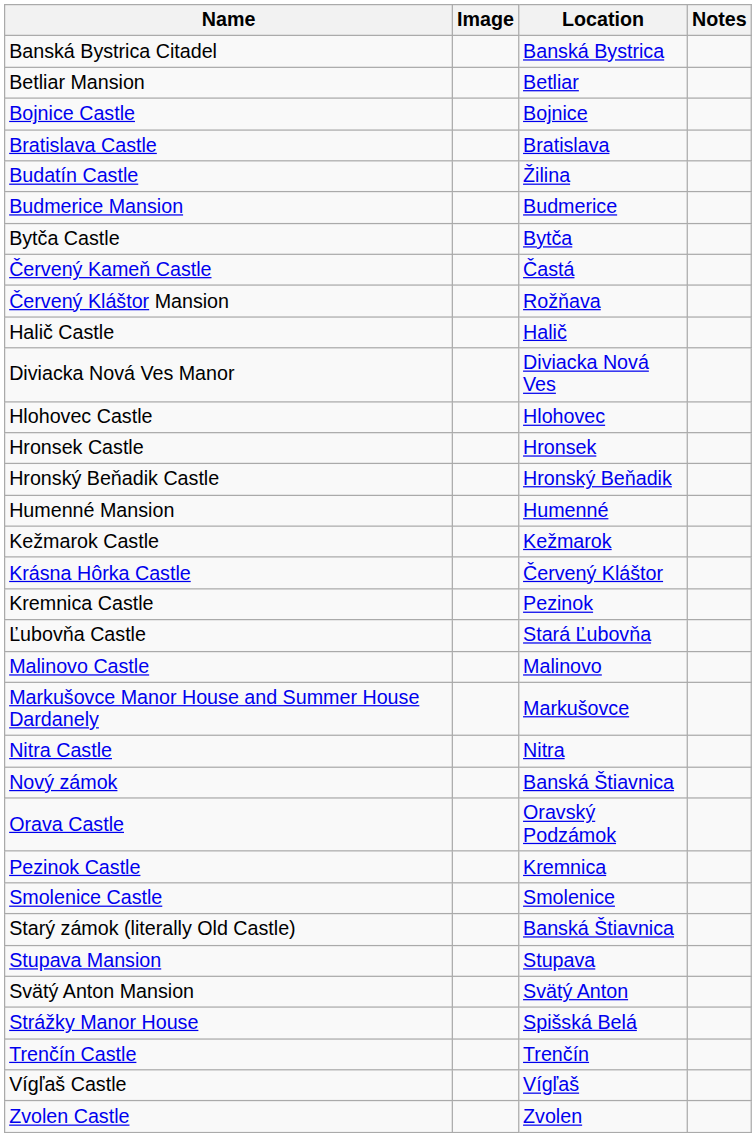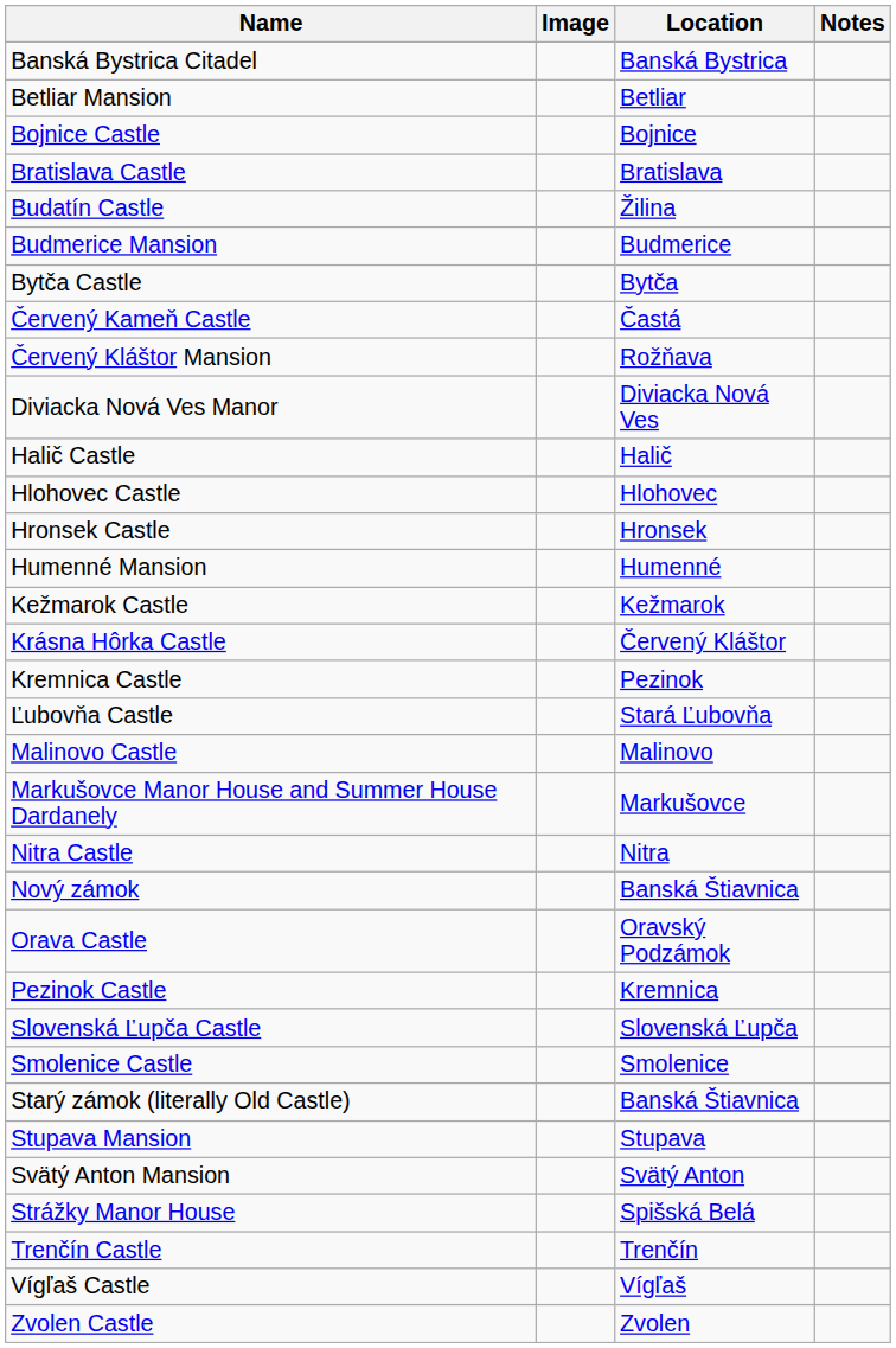rows swapped: Diviacka Nová Ves Manor <-> Halič Castle
- row: Hronský Beňadik Castle | Hronský Beňadik
+ row: Slovenská Ľupča Castle | Slovenská Ľupča
